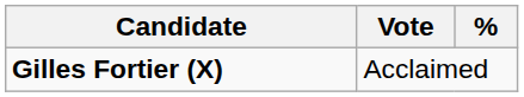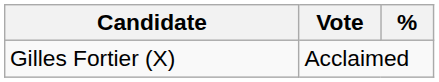Gilles Fortier (X) | Candidate: bold -> normal
